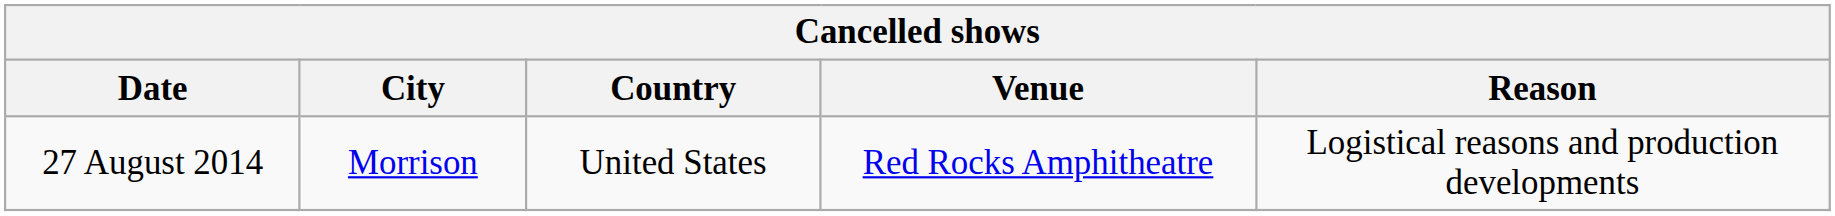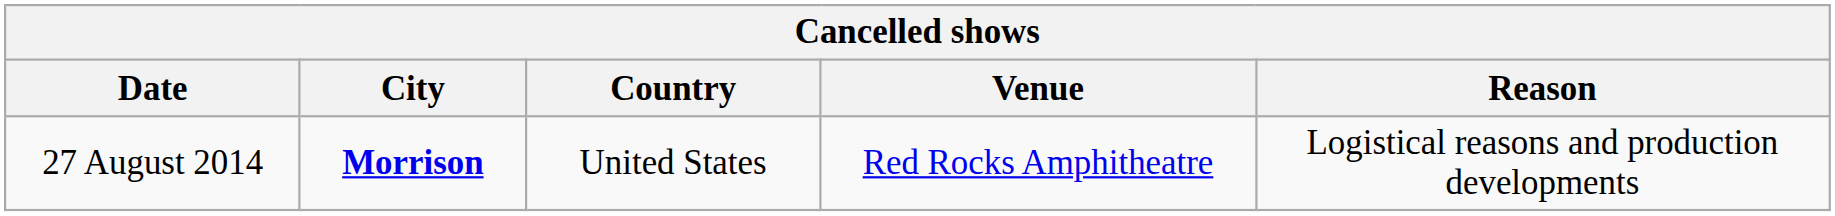27 August 2014 | City: normal -> bold
